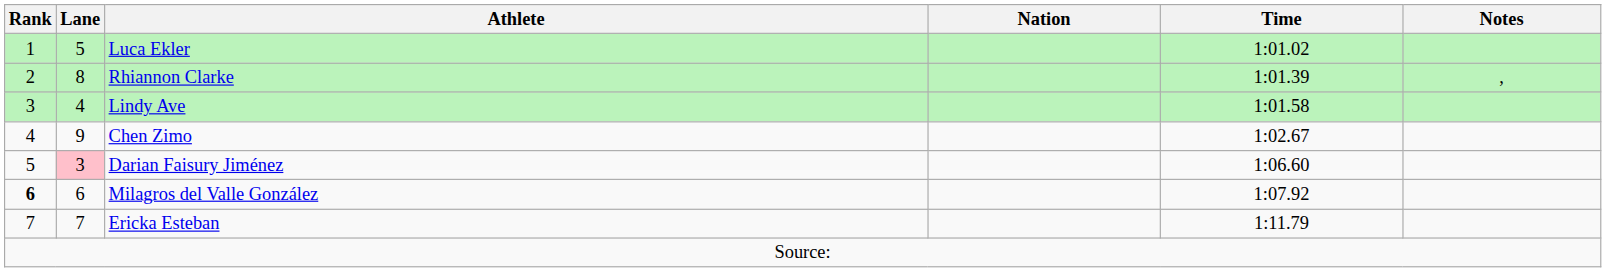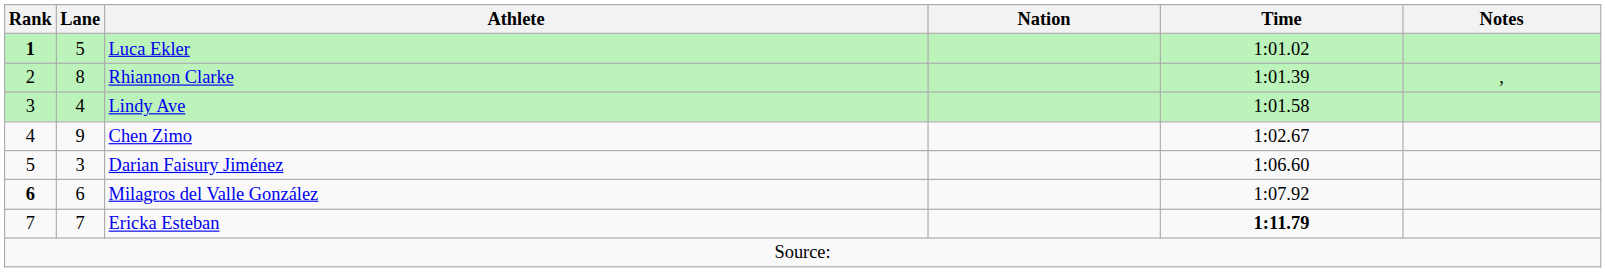Luca Ekler | Rank: normal -> bold
Darian Faisury Jiménez | Lane: pink background -> no background
Ericka Esteban | Time: normal -> bold
